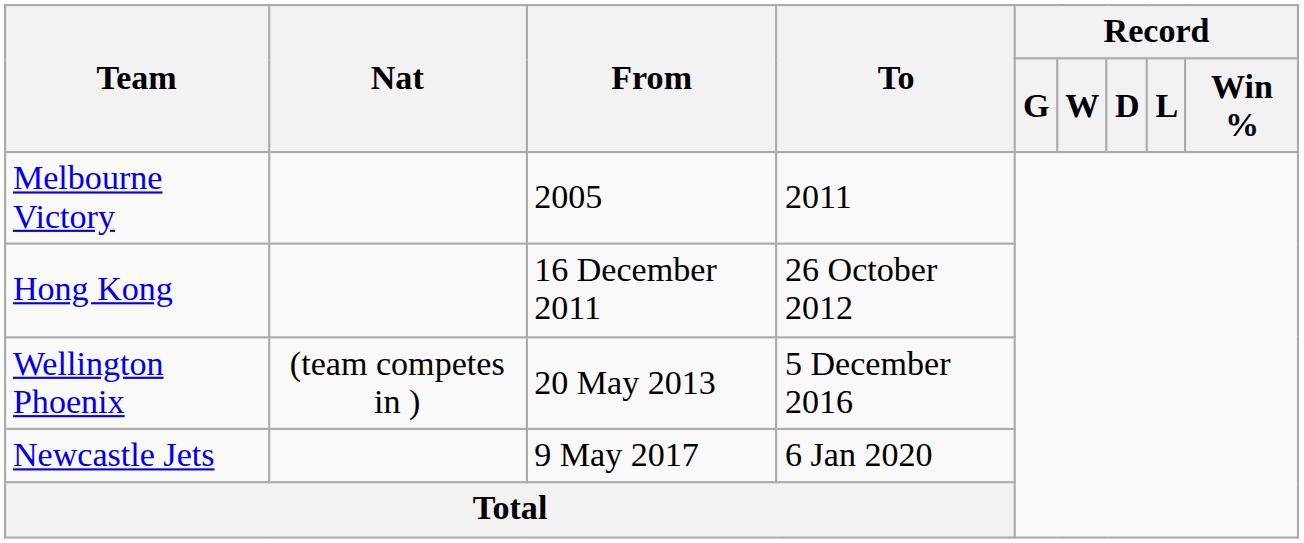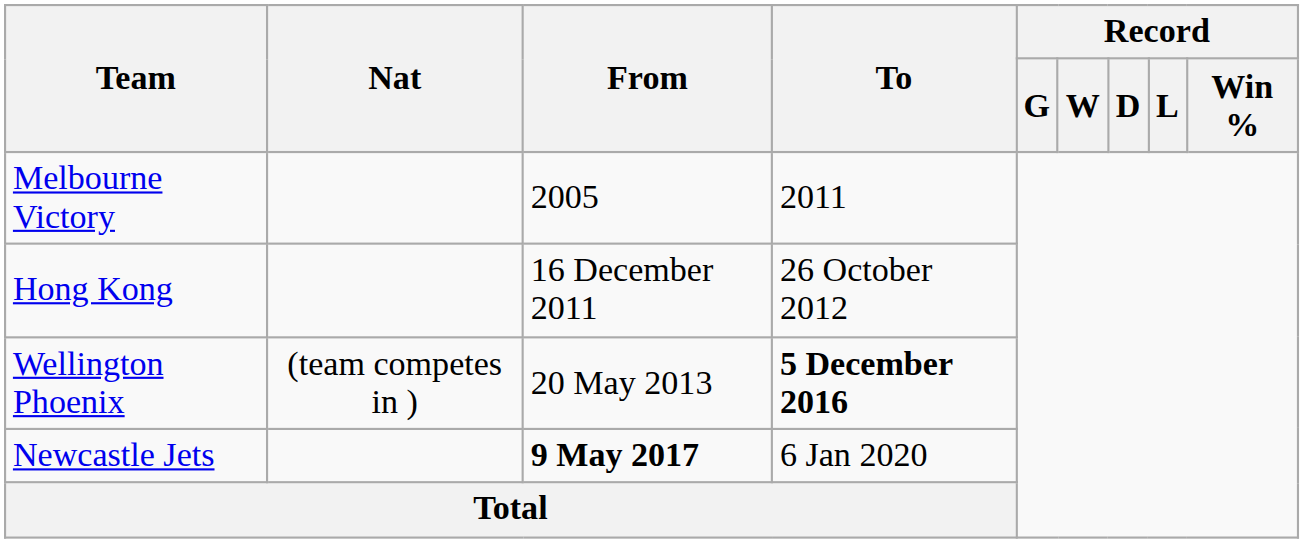Wellington Phoenix | To: normal -> bold
Newcastle Jets | From: normal -> bold
